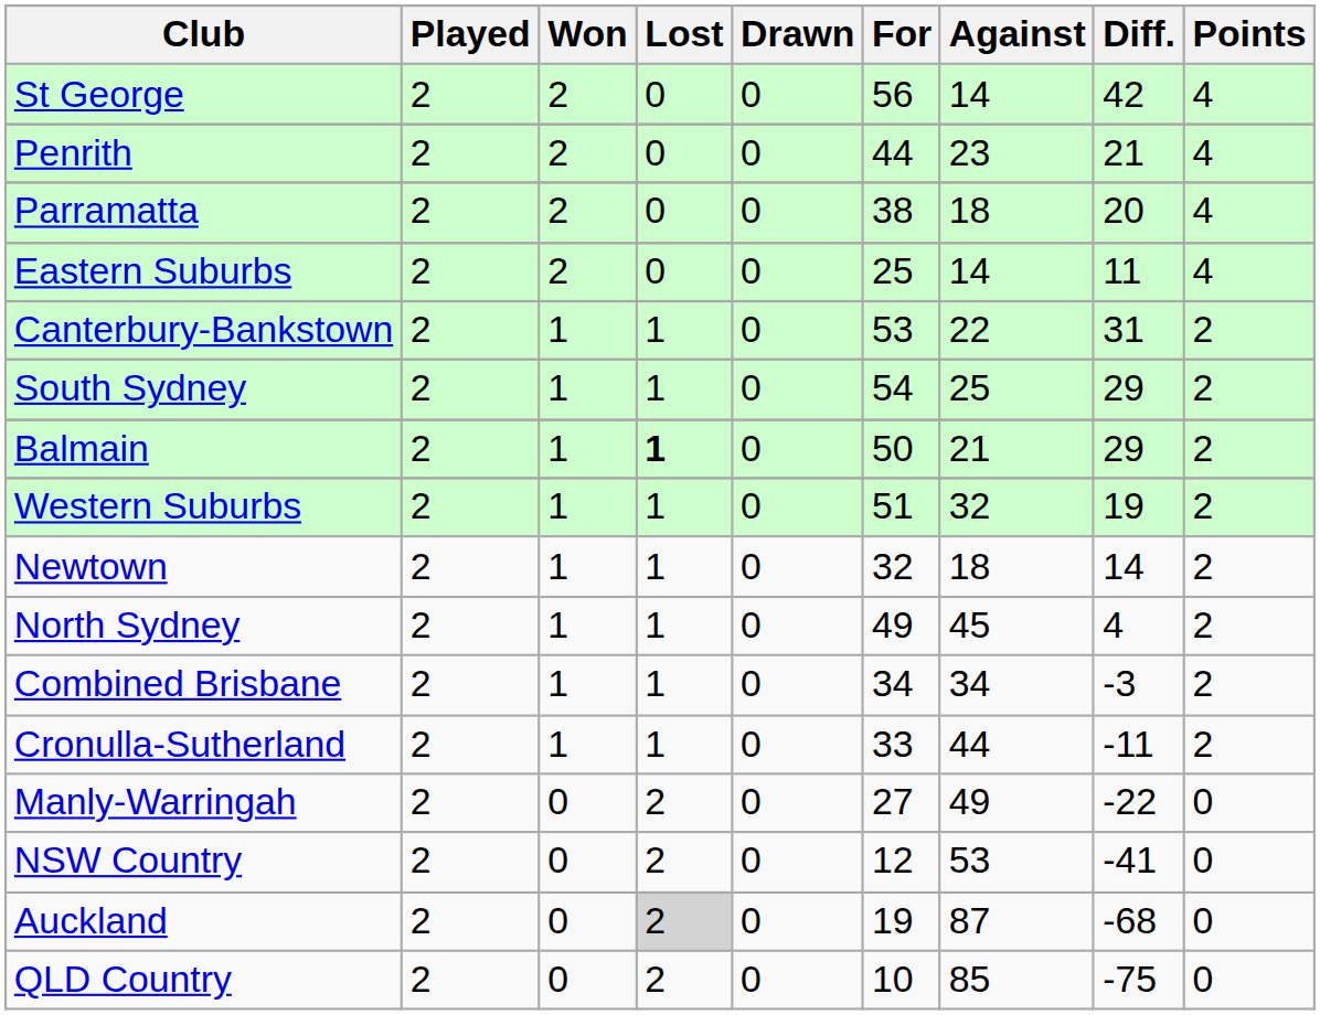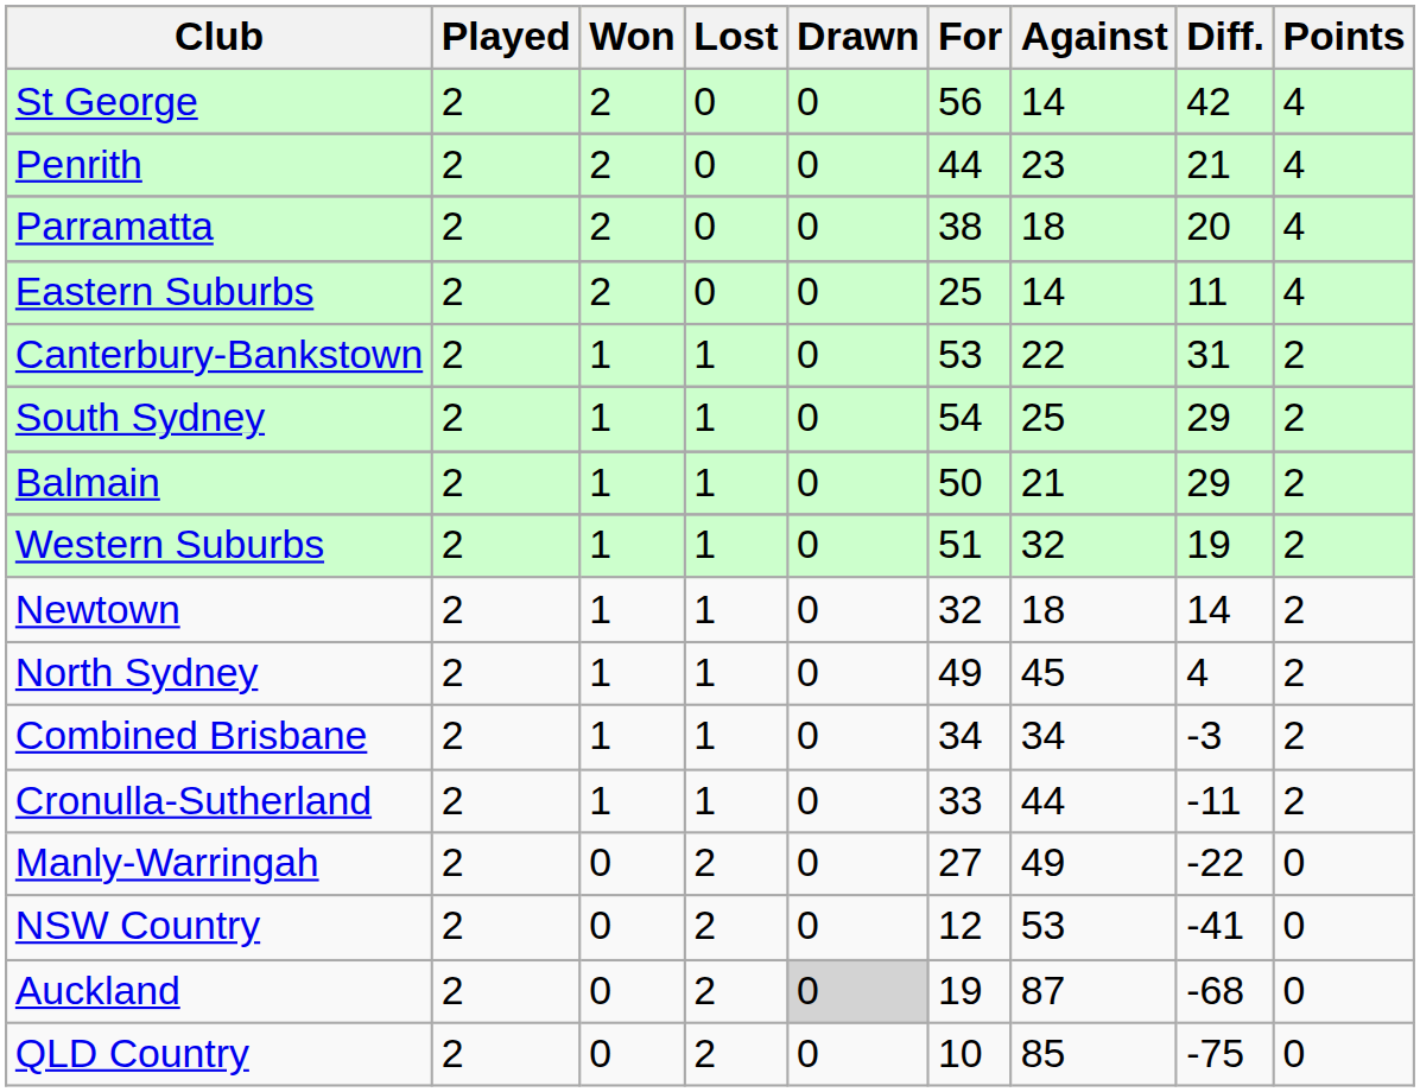Balmain | Lost: bold -> normal
Auckland | Lost: lightgrey background -> no background
Auckland | Drawn: no background -> lightgrey background
